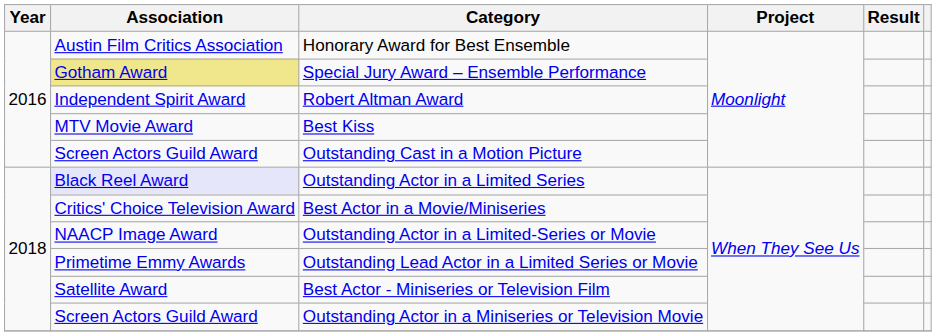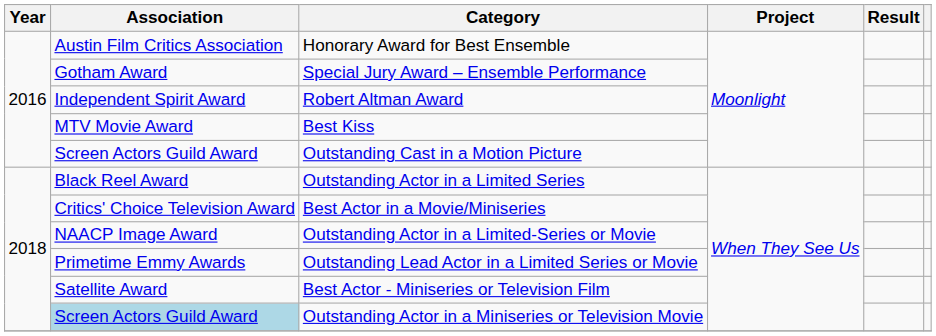Special Jury Award – Ensemble Performance | Association: khaki background -> no background
Outstanding Actor in a Limited Series | Association: lavender background -> no background
Outstanding Actor in a Miniseries or Television Movie | Association: no background -> lightblue background
